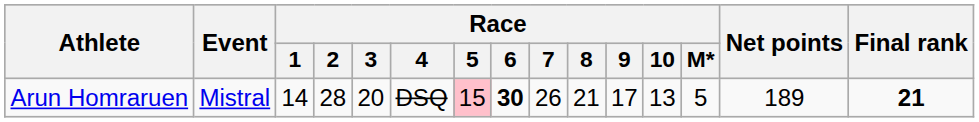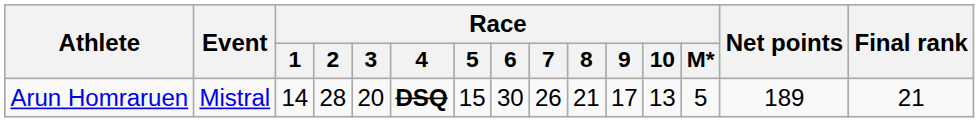Arun Homraruen | Race / 4: normal -> bold
Arun Homraruen | Race / 5: pink background -> no background
Arun Homraruen | Race / 6: bold -> normal
Arun Homraruen | Final rank: bold -> normal
